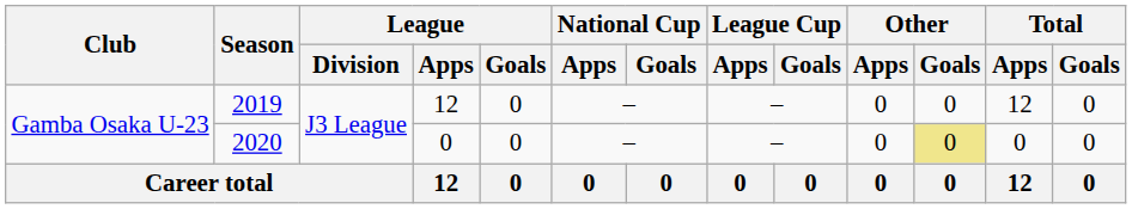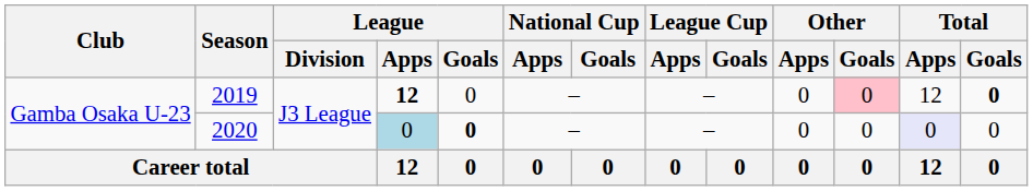2019 | League / Apps: normal -> bold
2019 | Other / Goals: no background -> pink background
2019 | Total / Goals: normal -> bold
2020 | League / Apps: no background -> lightblue background
2020 | League / Goals: normal -> bold
2020 | Other / Goals: khaki background -> no background
2020 | Total / Apps: no background -> lavender background
